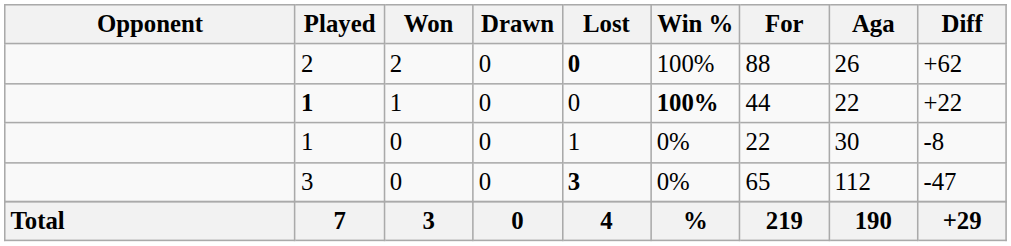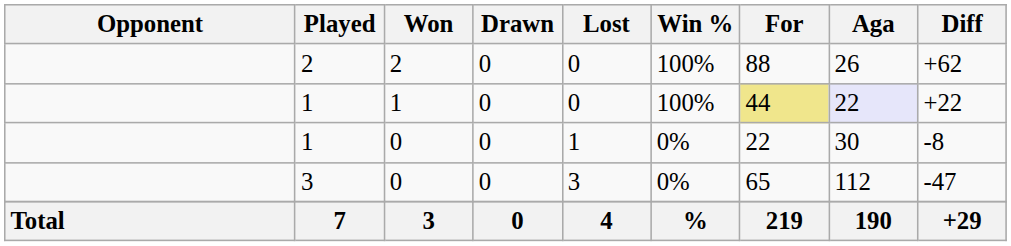row 2 | Lost: bold -> normal
row 3 | Played: bold -> normal
row 3 | Win %: bold -> normal
row 3 | For: no background -> khaki background
row 3 | Aga: no background -> lavender background
row 5 | Lost: bold -> normal
